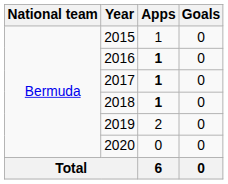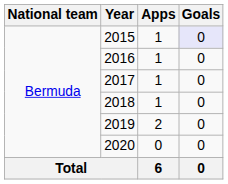2015 | Goals: no background -> lavender background
2016 | Apps: bold -> normal
2017 | Apps: bold -> normal
2018 | Apps: bold -> normal
